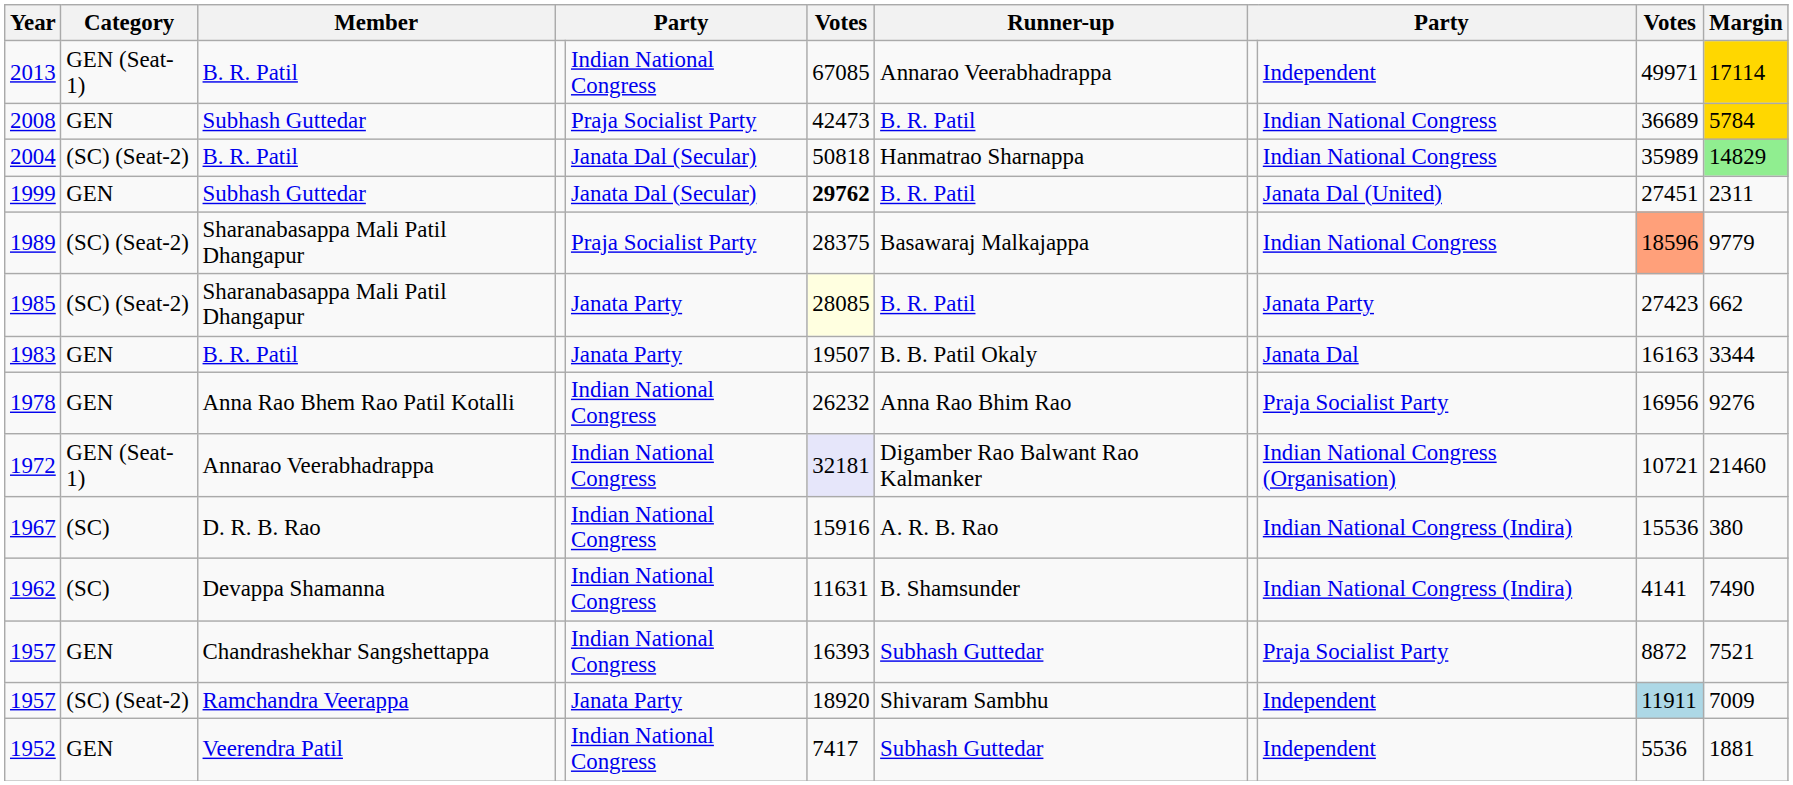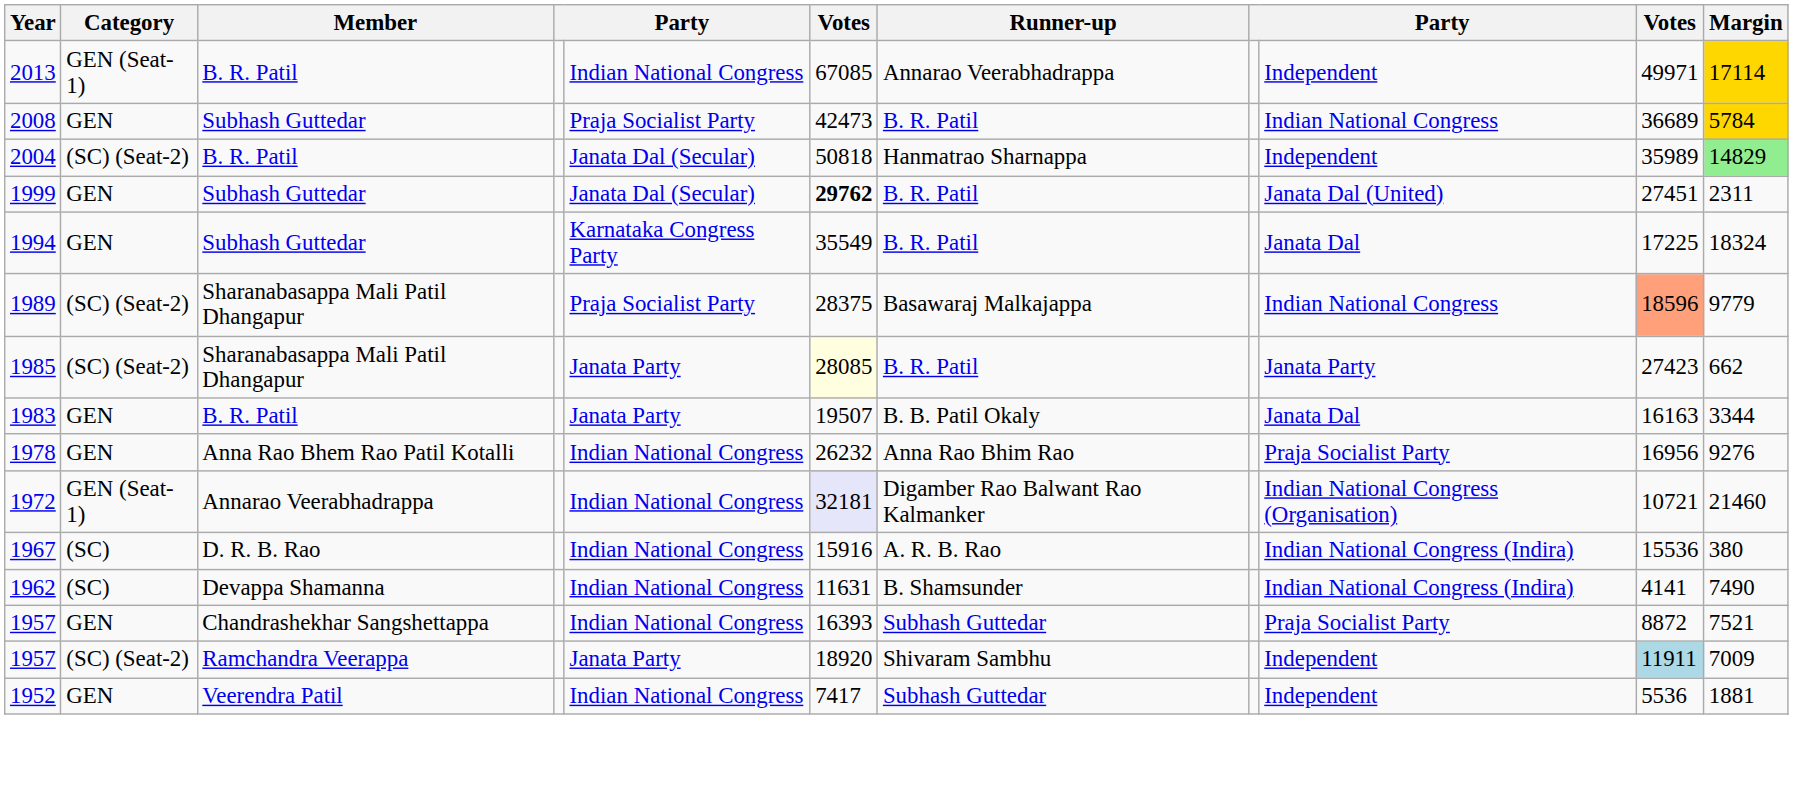2004 | column 9: Indian National Congress -> Independent
+ row: 1994 | GEN | Subhash Guttedar | Karnataka Congress Party | 35549 | B. R. Patil | Janata Dal | 17225 | 18324
